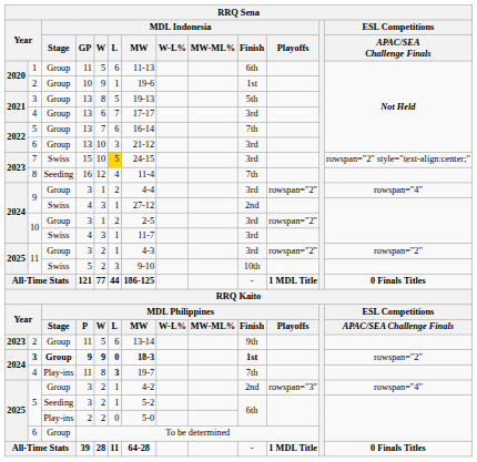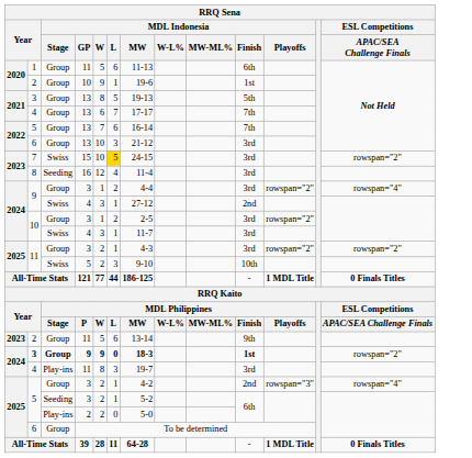4 / 13 | MDL Indonesia / Finish: 3rd -> 7th
15 | ESL Competitions / APAC/SEA Challenge Finals: rowspan="2" style="text-align:center;" -> rowspan="2"
16 | MDL Indonesia / Finish: 7th -> 3rd
4 / 11 | MDL Indonesia / L: bold -> normal
4 / 11 | MDL Indonesia / Finish: 7th -> 3rd
